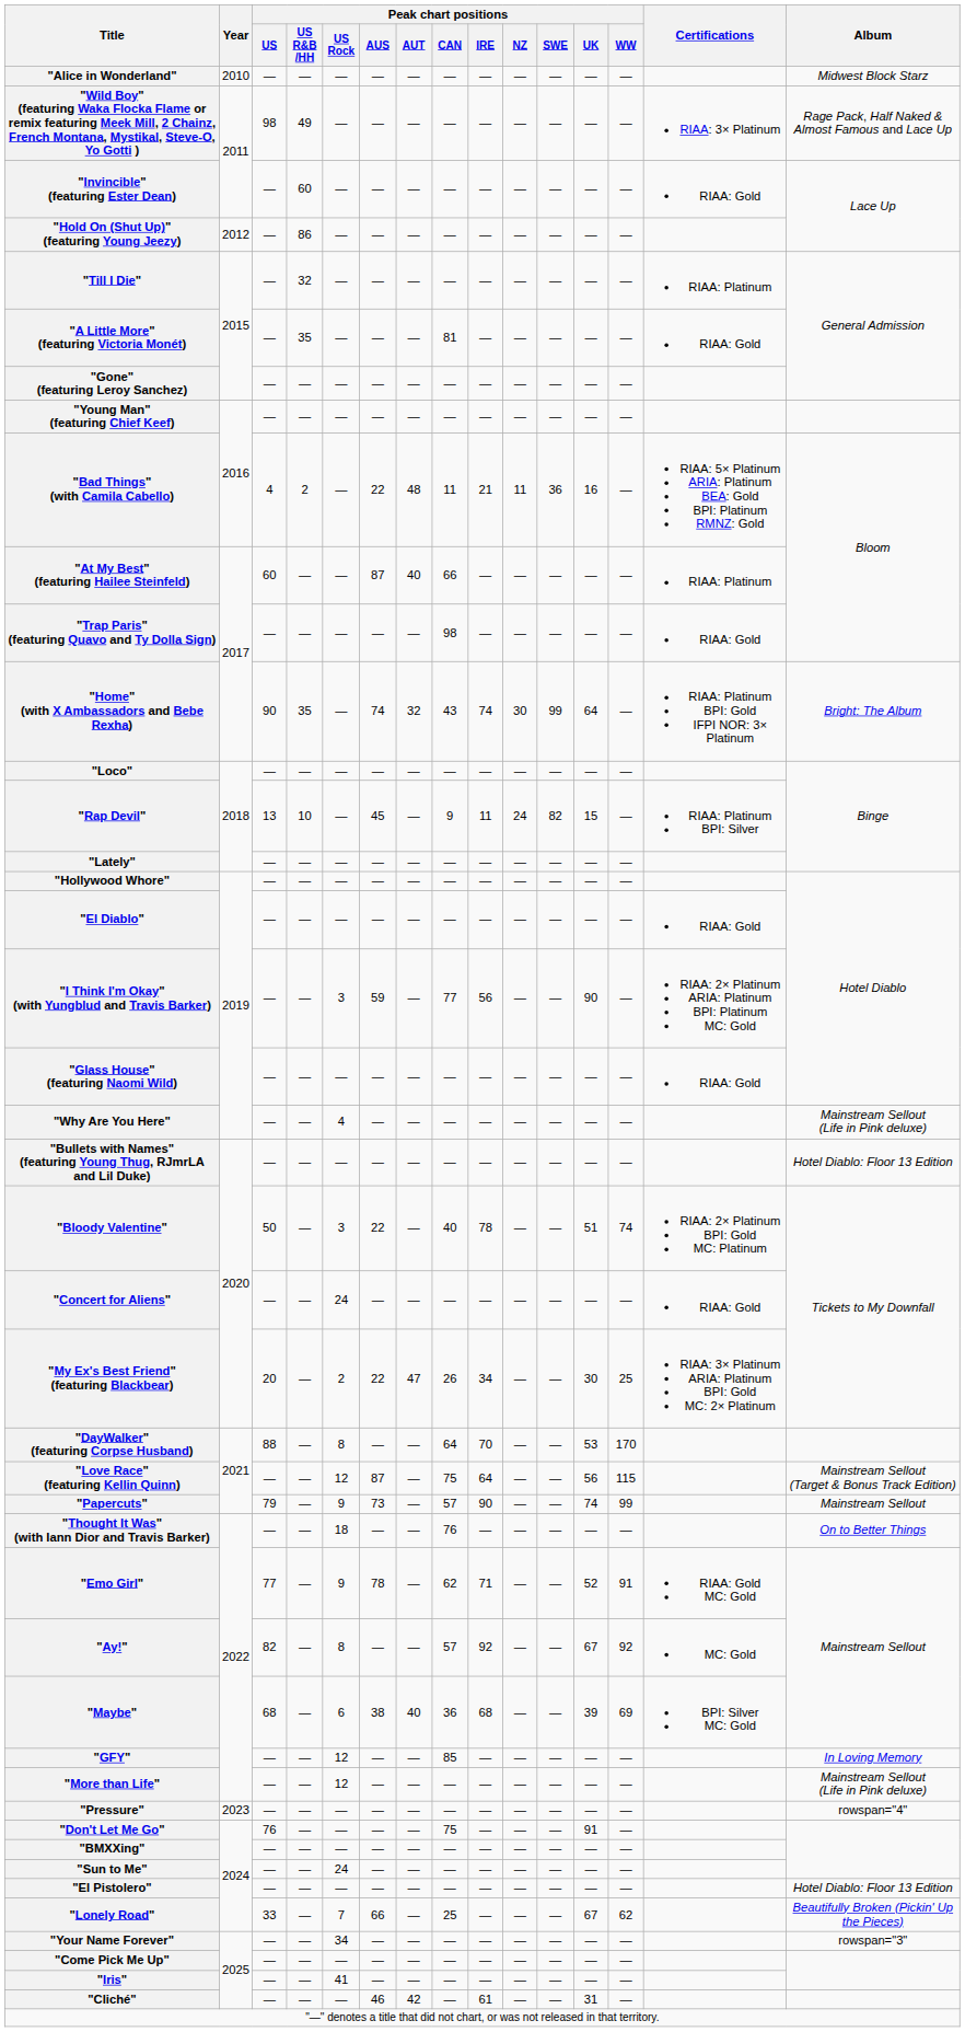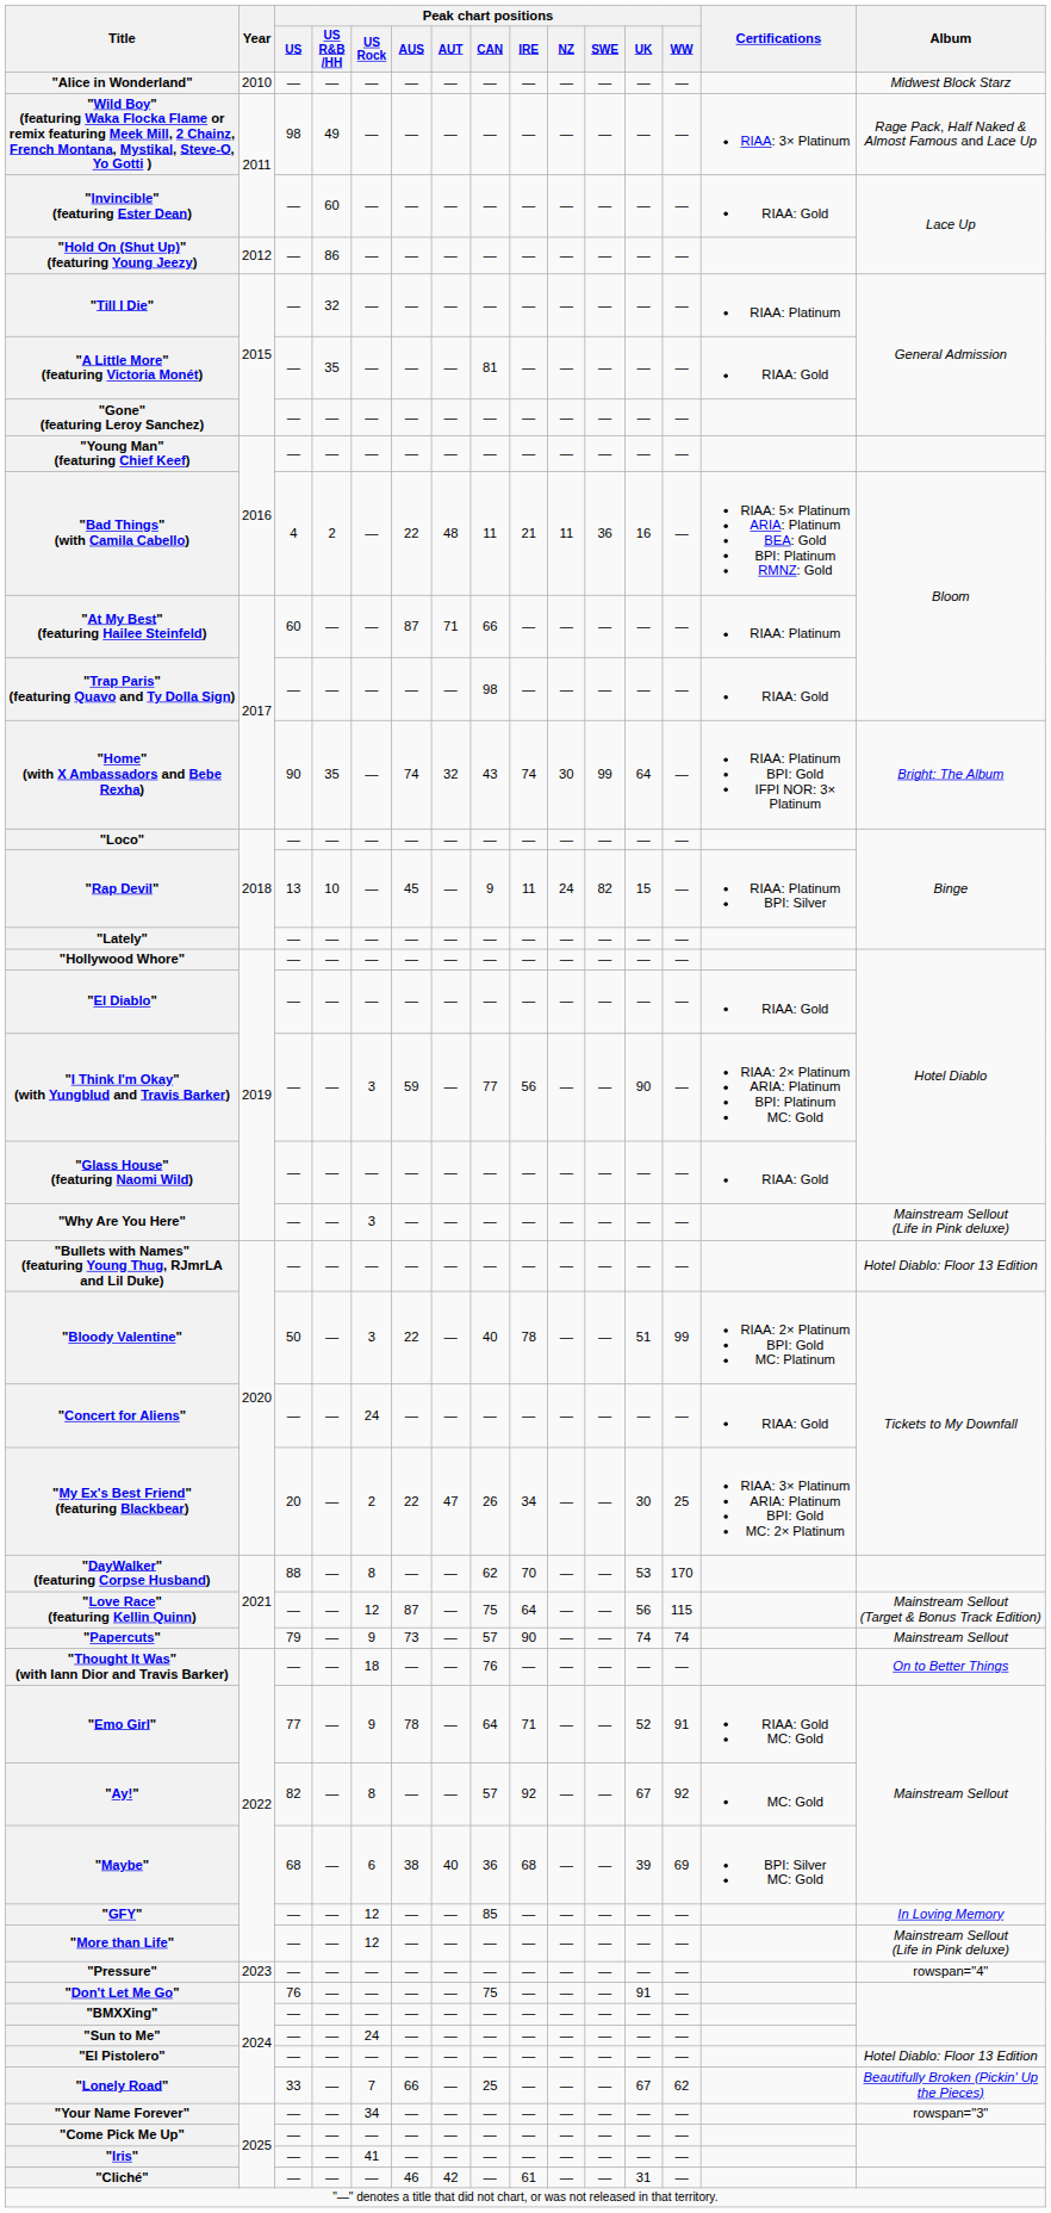"At My Best" (featuring Hailee Steinfeld) | Peak chart positions / AUT: 40 -> 71
"Why Are You Here" | Peak chart positions / US Rock: 4 -> 3
"Bloody Valentine" | Peak chart positions / WW: 74 -> 99
"DayWalker" (featuring Corpse Husband) | Peak chart positions / CAN: 64 -> 62
"Papercuts" | Peak chart positions / WW: 99 -> 74
"Emo Girl" | Peak chart positions / CAN: 62 -> 64
